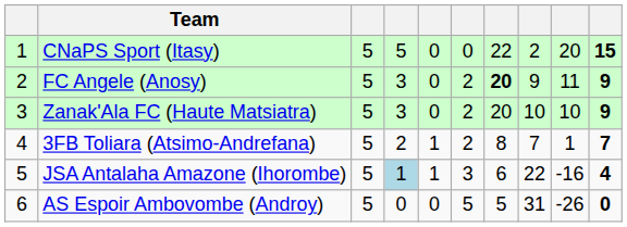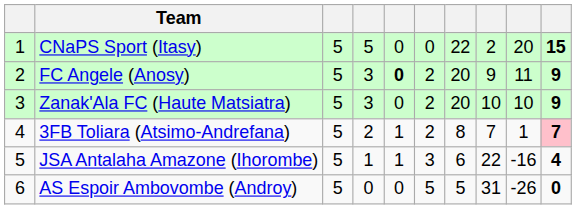FC Angele (Anosy) | column 5: normal -> bold
FC Angele (Anosy) | column 7: bold -> normal
3FB Toliara (Atsimo-Andrefana) | column 10: no background -> pink background
JSA Antalaha Amazone (Ihorombe) | column 4: lightblue background -> no background
